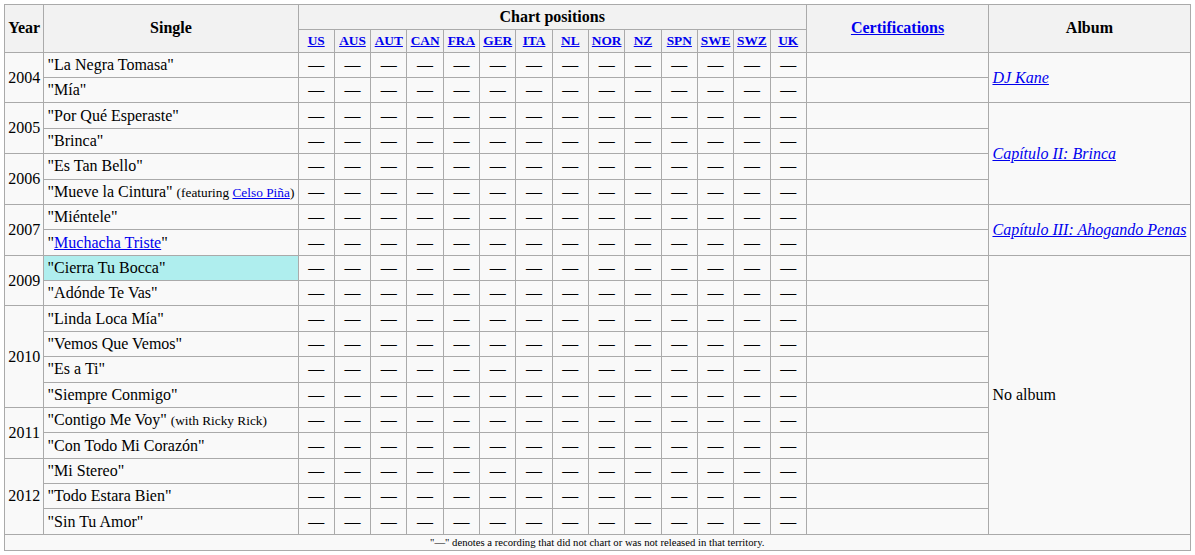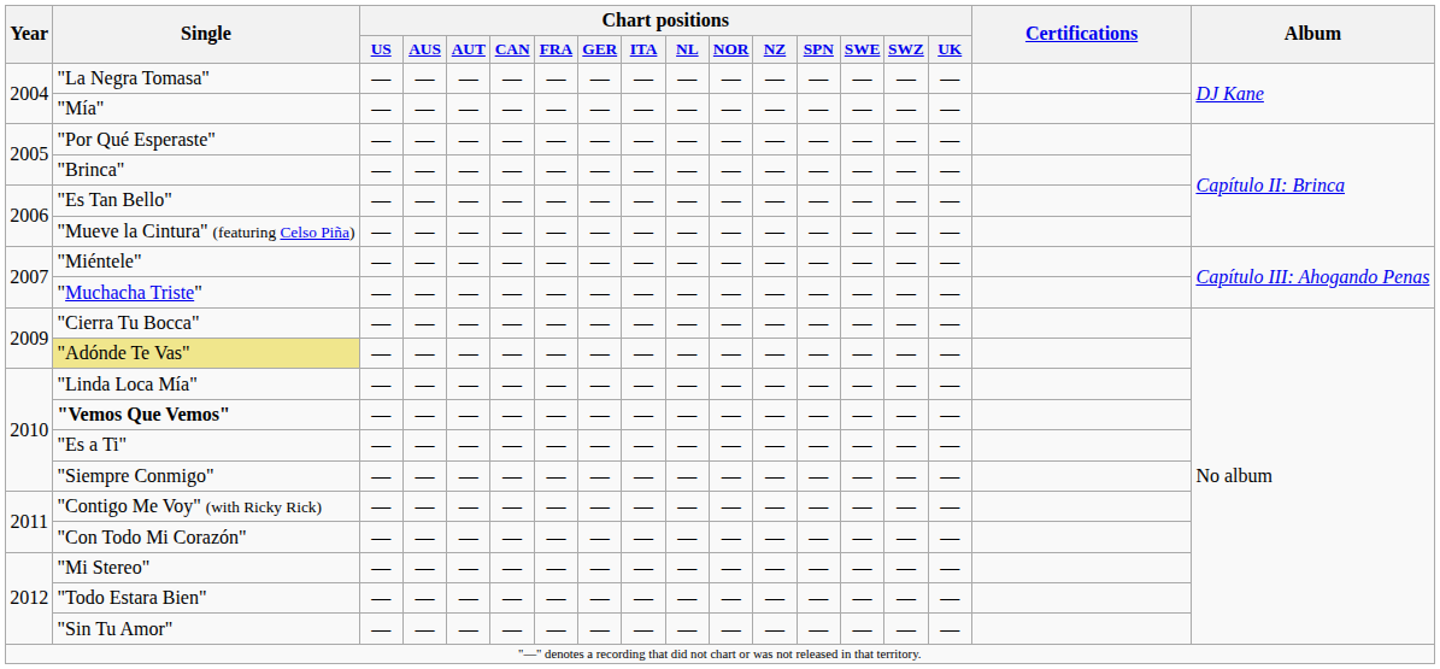"Cierra Tu Bocca" | Single: paleturquoise background -> no background
"Adónde Te Vas" | Single: no background -> khaki background
"Vemos Que Vemos" | Single: normal -> bold
